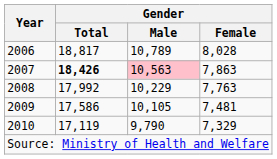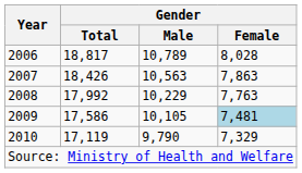2007 | Gender / Total: bold -> normal
2007 | Gender / Male: pink background -> no background
2009 | Gender / Female: no background -> lightblue background
